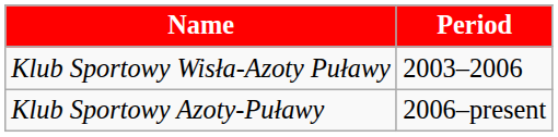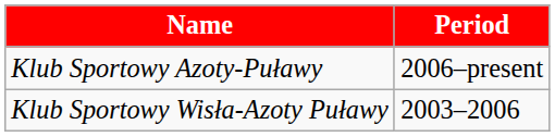rows swapped: Klub Sportowy Wisła-Azoty Puławy <-> Klub Sportowy Azoty-Puławy
